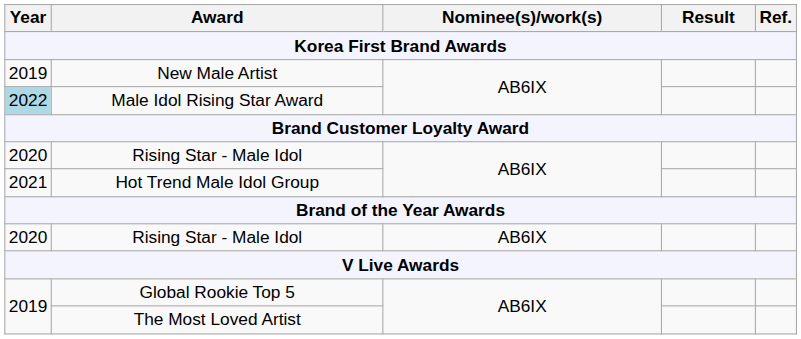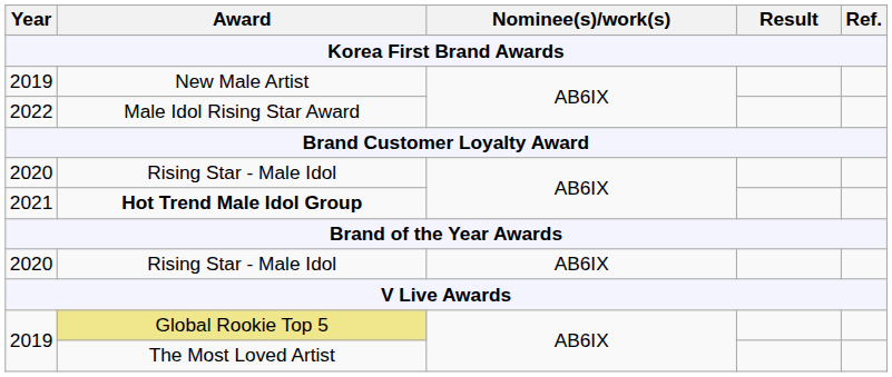Male Idol Rising Star Award | Year: lightblue background -> no background
Hot Trend Male Idol Group | Award: normal -> bold
Global Rookie Top 5 | Award: no background -> khaki background
